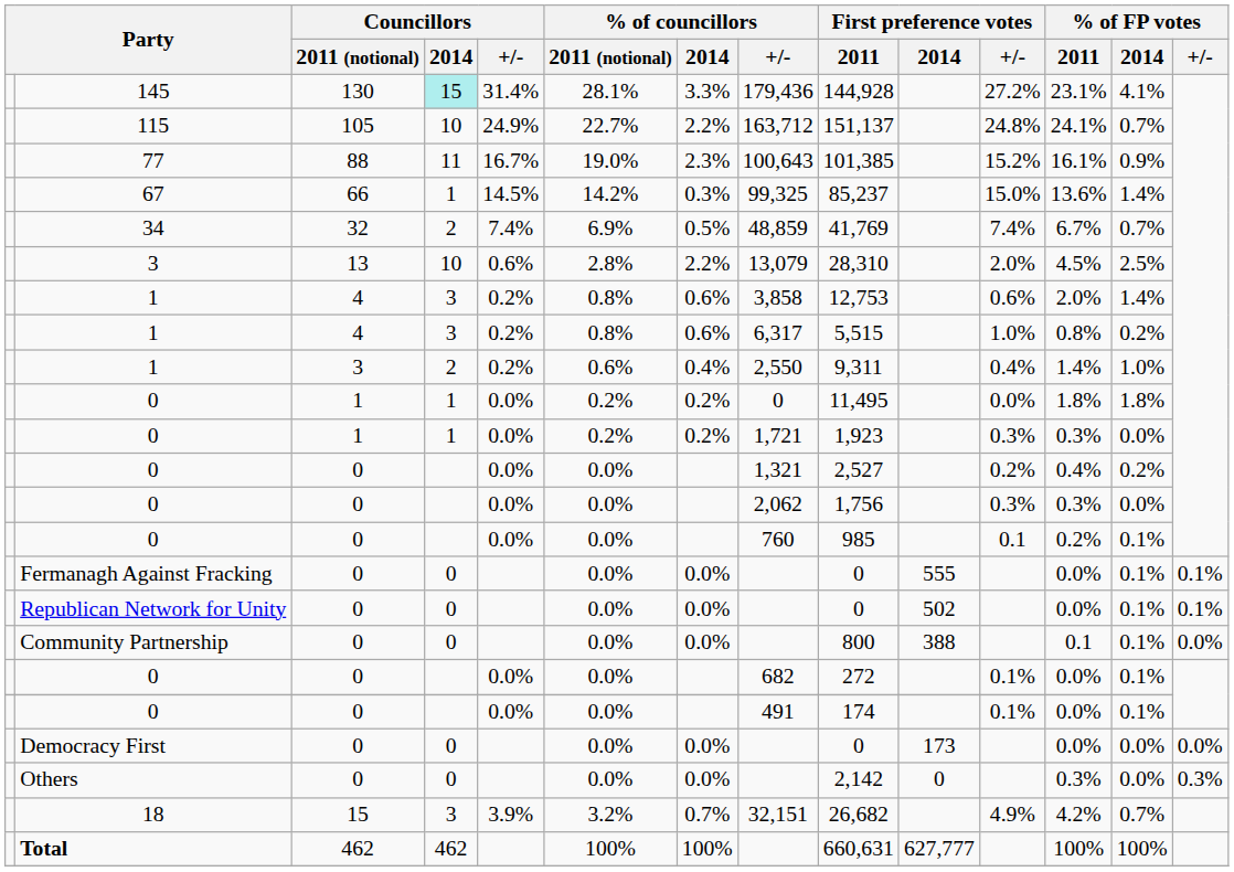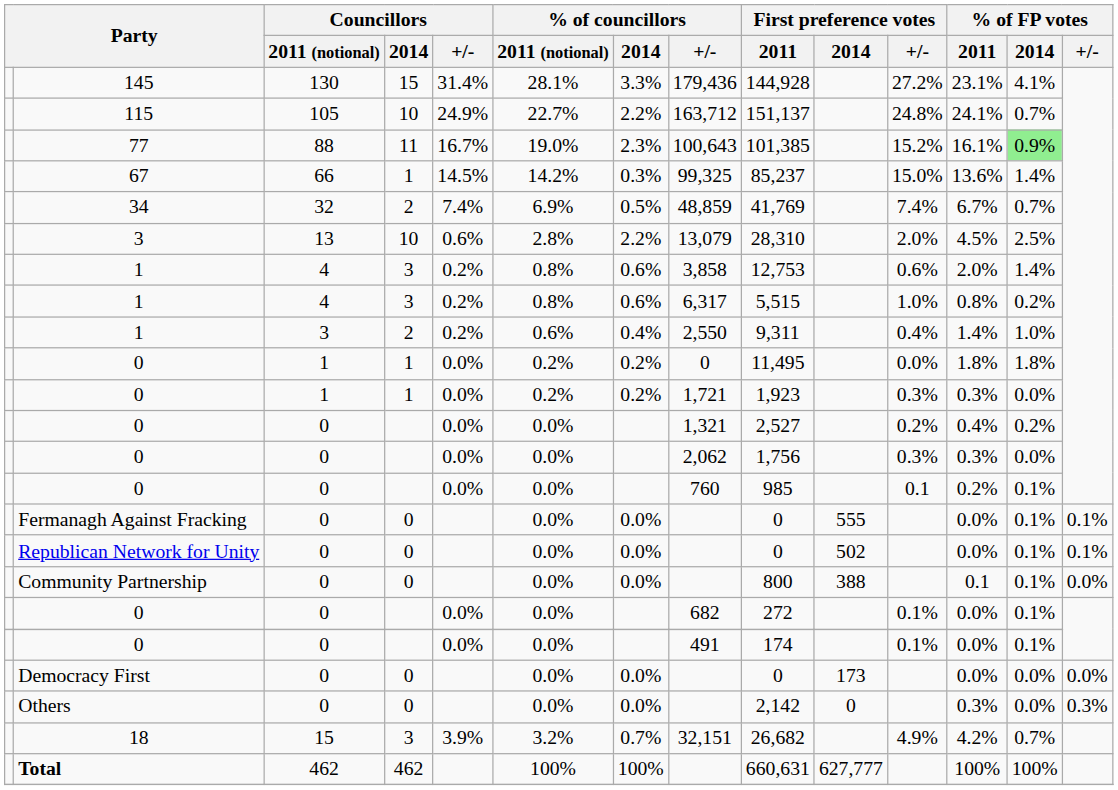145 | Councillors / 2014: paleturquoise background -> no background
77 | % of FP votes / 2014: no background -> lightgreen background
